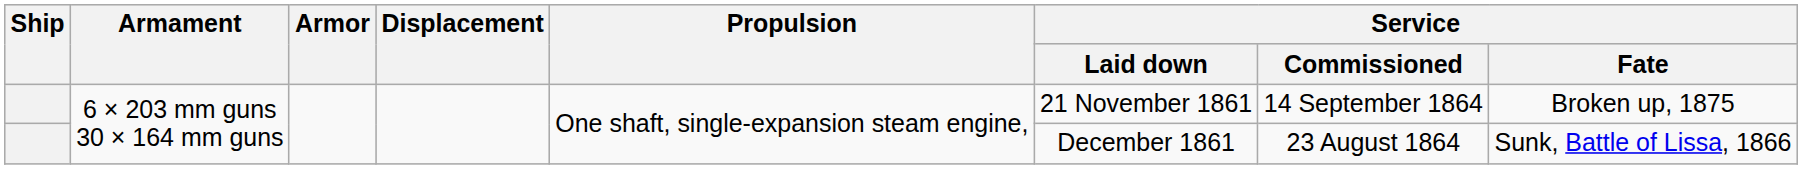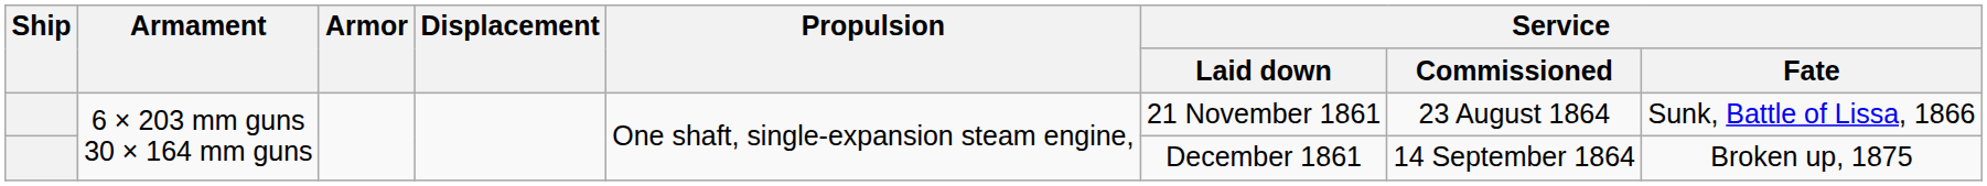row 3 | Service / Commissioned: 14 September 1864 -> 23 August 1864
row 3 | Service / Fate: Broken up, 1875 -> Sunk, Battle of Lissa, 1866
row 4 | Service / Commissioned: 23 August 1864 -> 14 September 1864
row 4 | Service / Fate: Sunk, Battle of Lissa, 1866 -> Broken up, 1875
